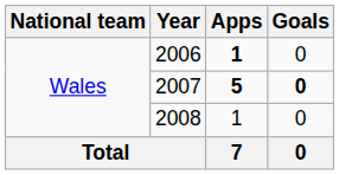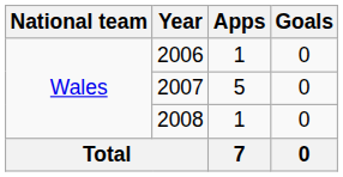2006 | Apps: bold -> normal
2007 | Apps: bold -> normal
2007 | Goals: bold -> normal
